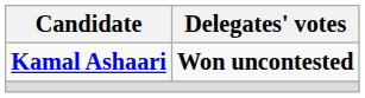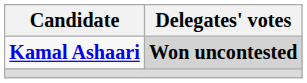Kamal Ashaari | Delegates' votes: no background -> lightgrey background
